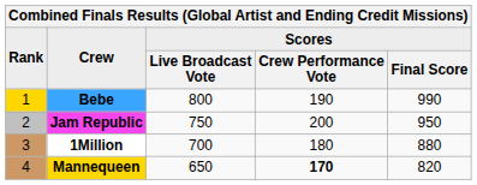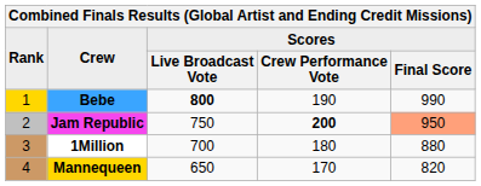Bebe | Scores / Live Broadcast Vote: normal -> bold
Jam Republic | Scores / Crew Performance Vote: normal -> bold
Jam Republic | Scores / Final Score: no background -> lightsalmon background
Mannequeen | Scores / Crew Performance Vote: bold -> normal
